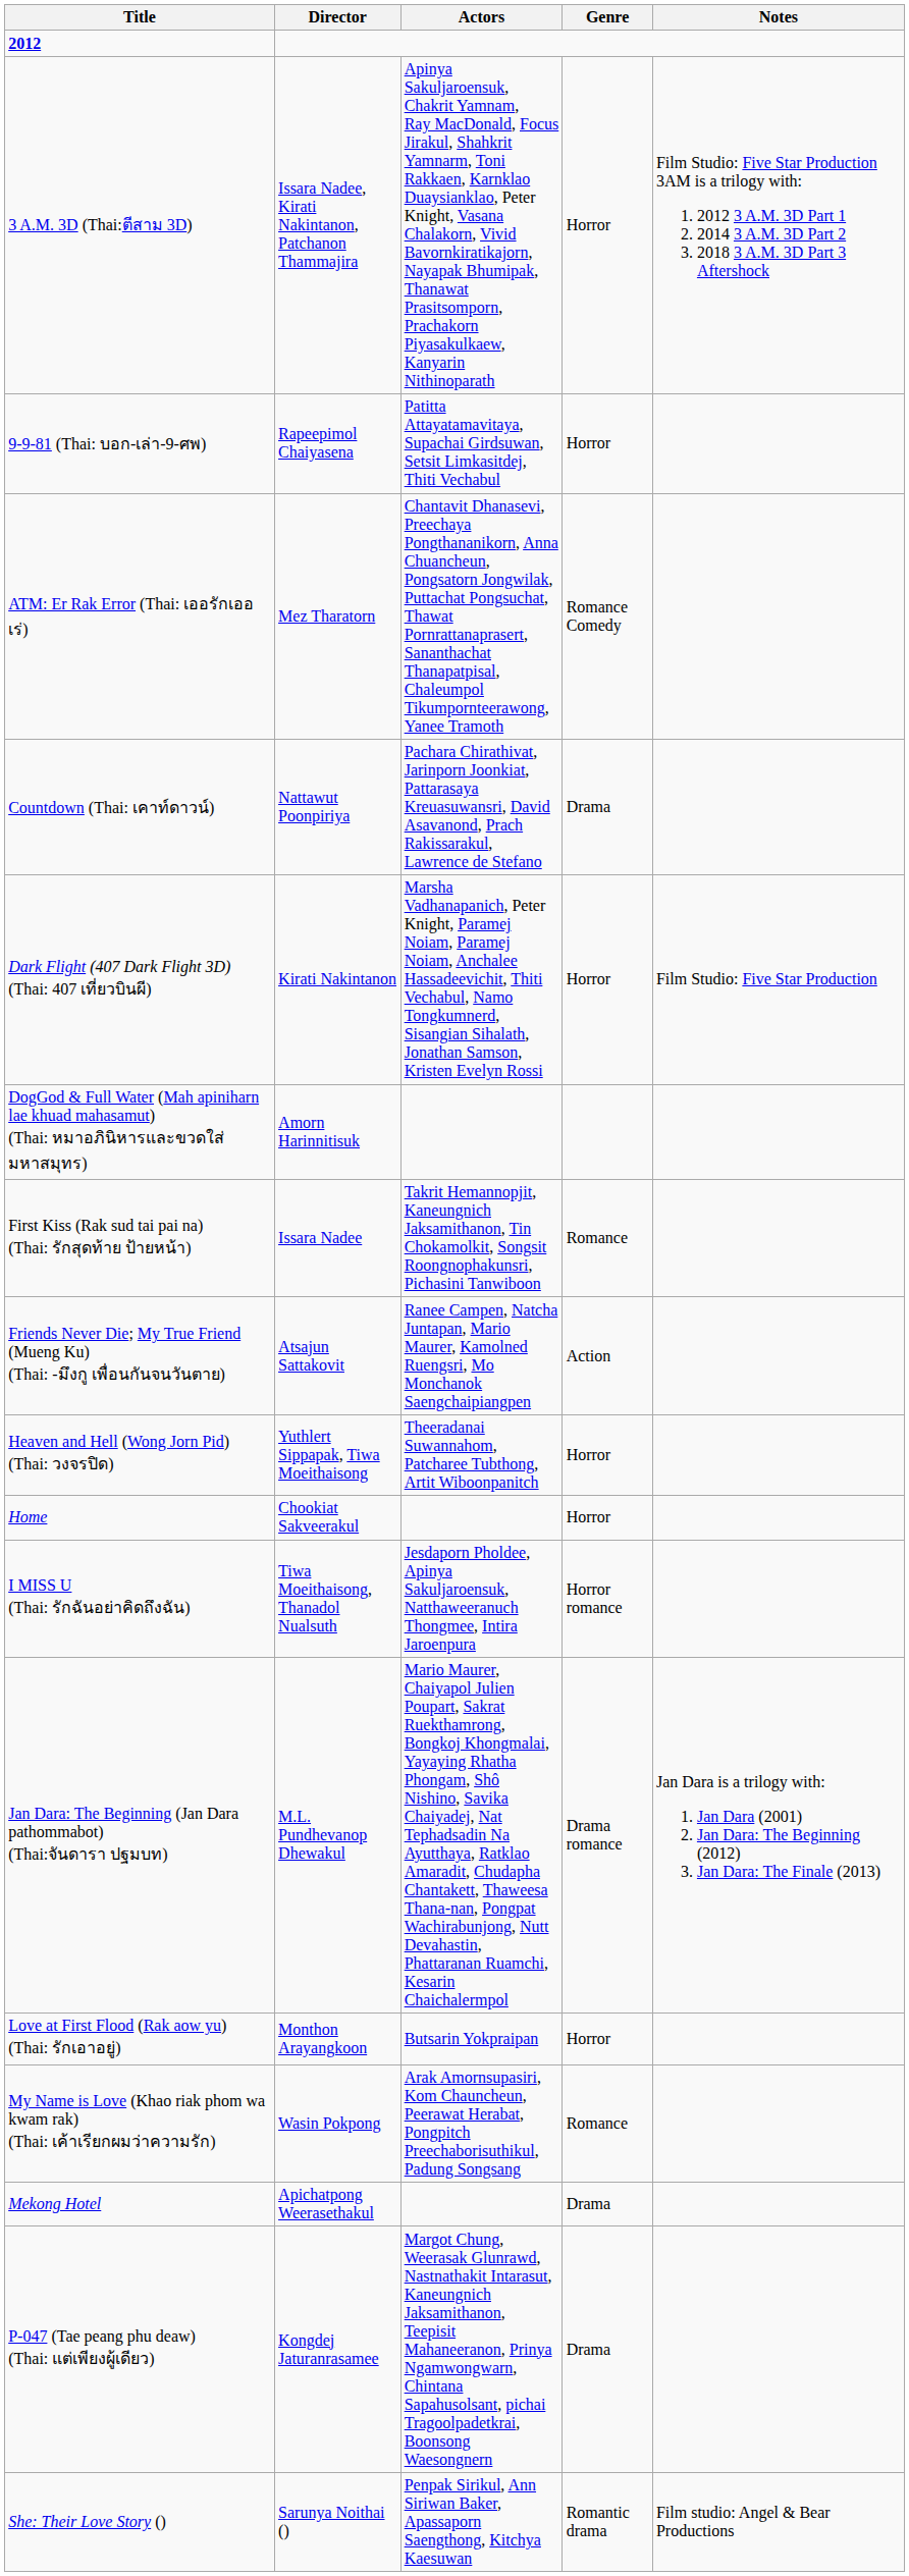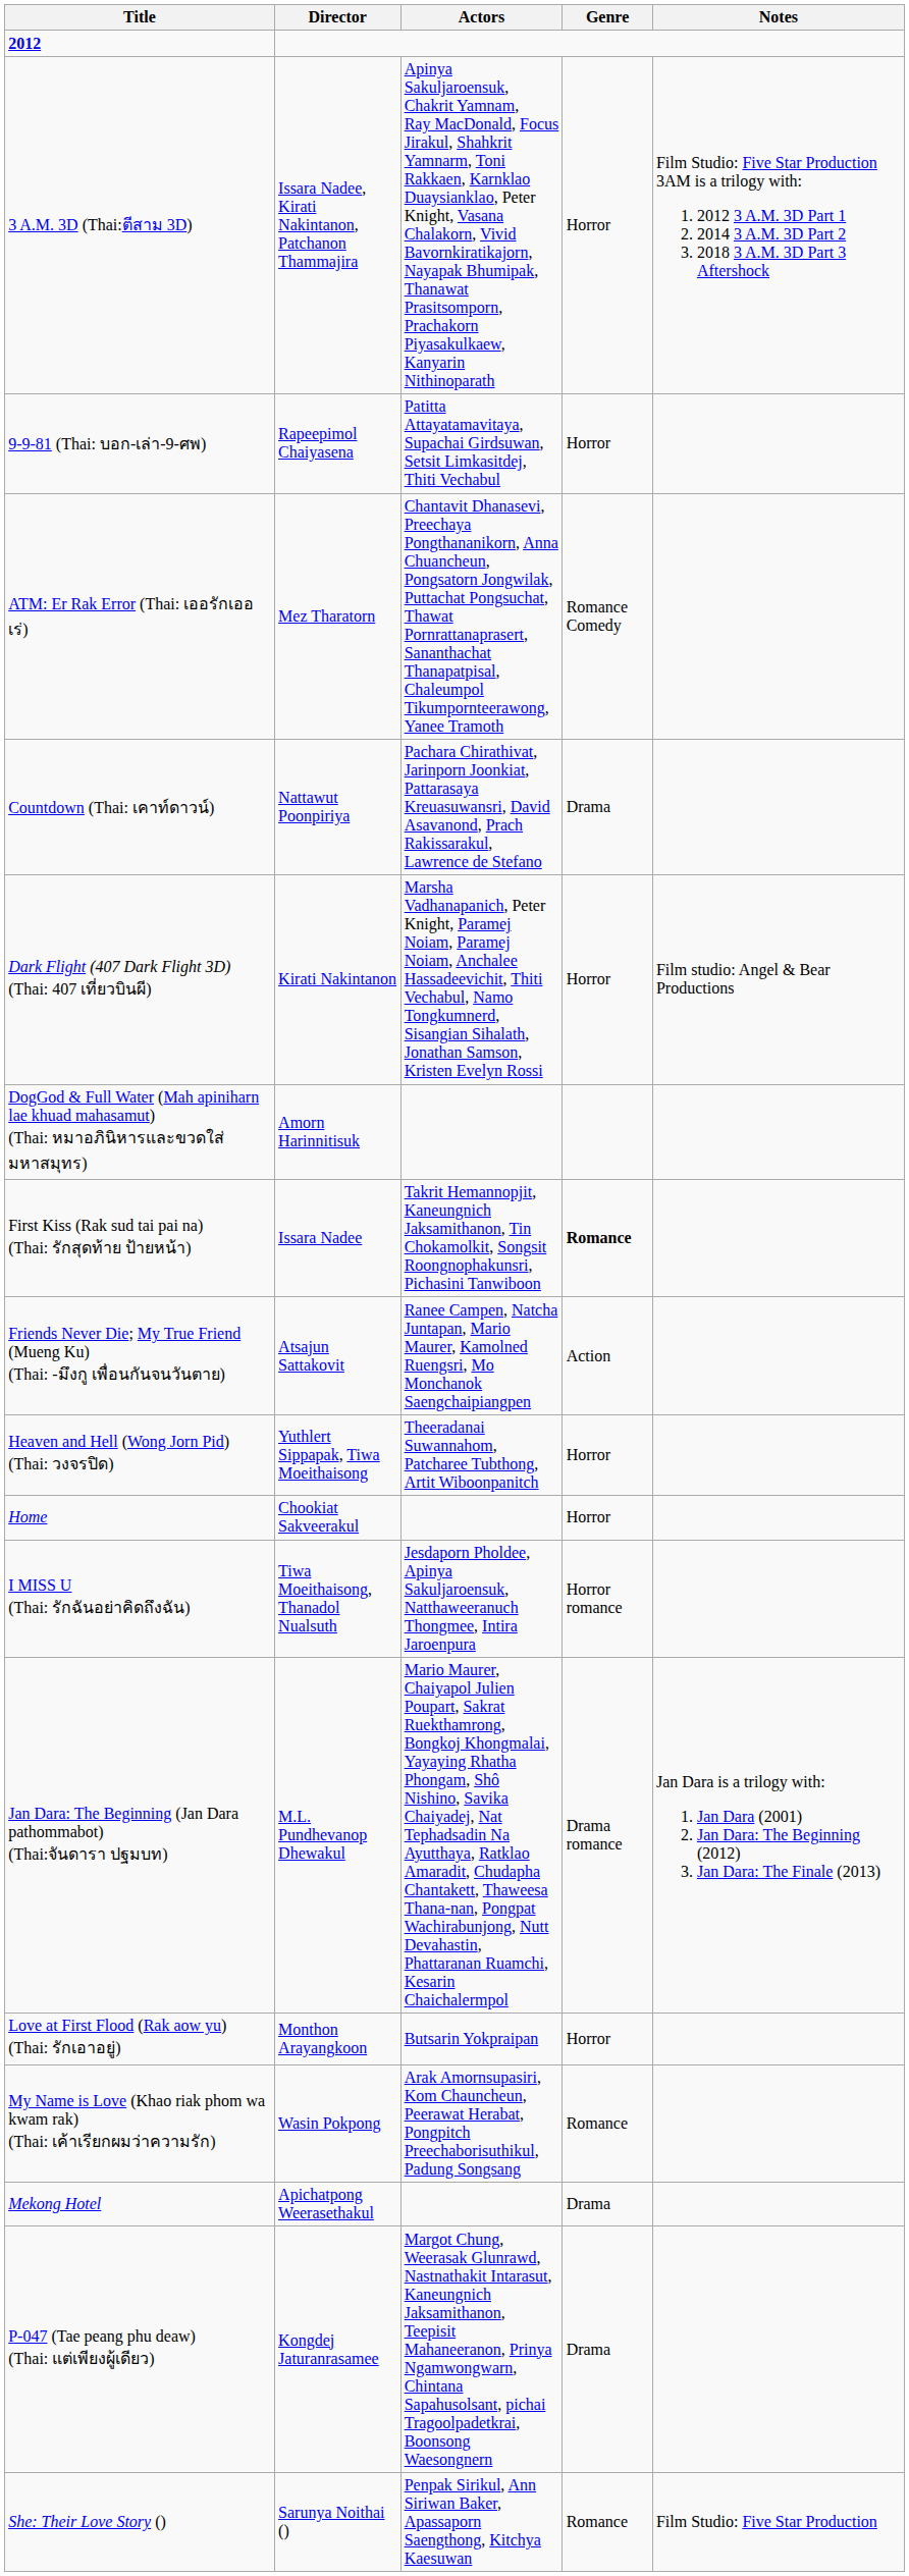Dark Flight (407 Dark Flight 3D) (Thai: 407 เที่ยวบินผี) | Notes: Film Studio: Five Star Production -> Film studio: Angel & Bear Productions
First Kiss (Rak sud tai pai na) (Thai: รักสุดท้าย ป้ายหน้า) | Genre: normal -> bold
She: Their Love Story () | Genre: Romantic drama -> Romance
She: Their Love Story () | Notes: Film studio: Angel & Bear Productions -> Film Studio: Five Star Production
